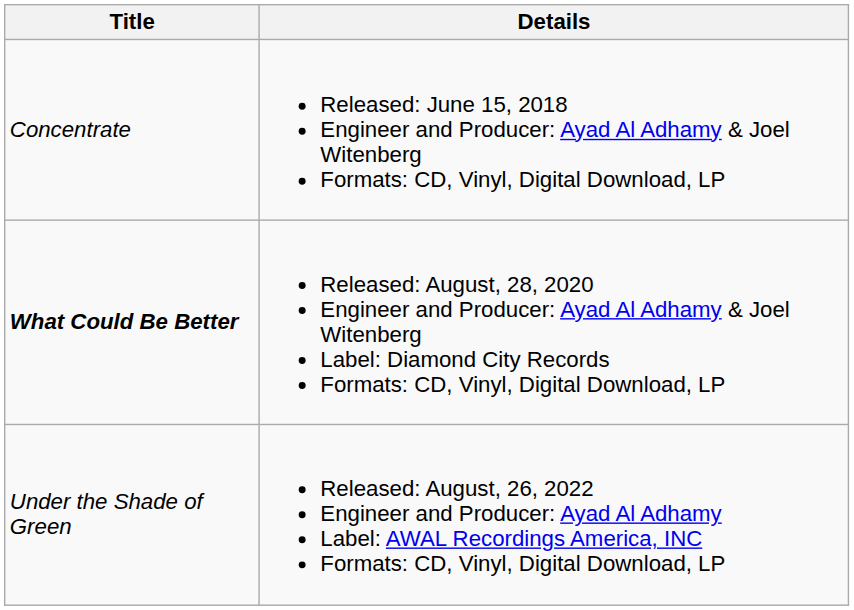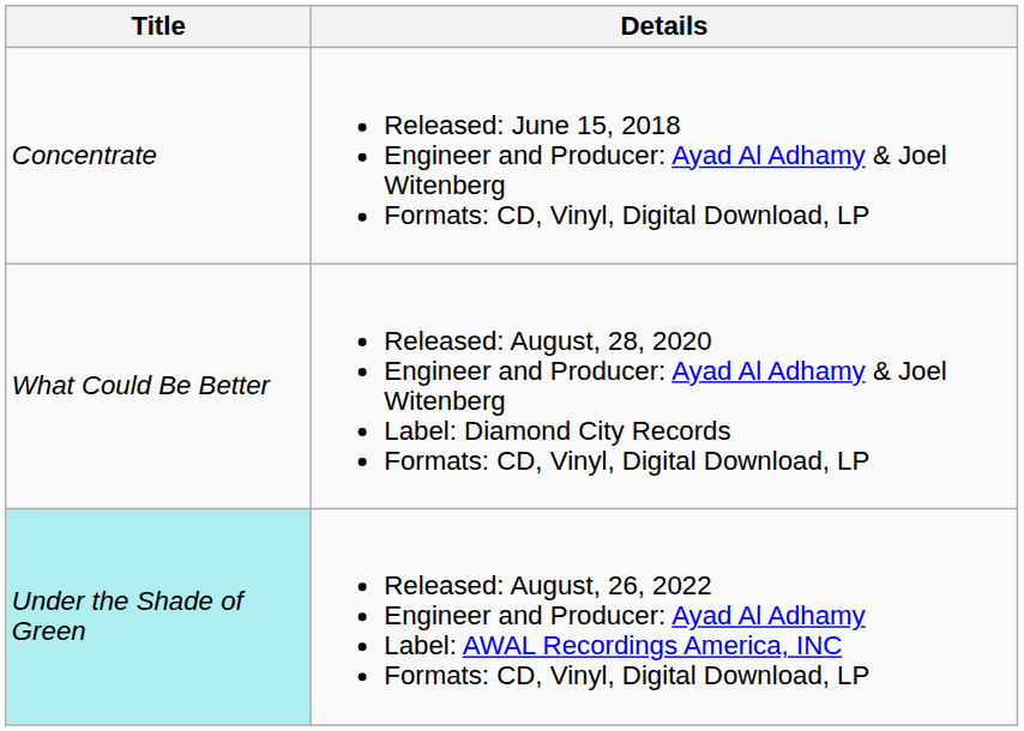What Could Be Better | Title: bold -> normal
Under the Shade of Green | Title: no background -> paleturquoise background
